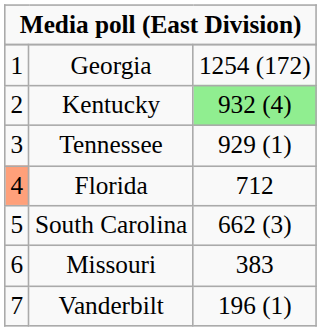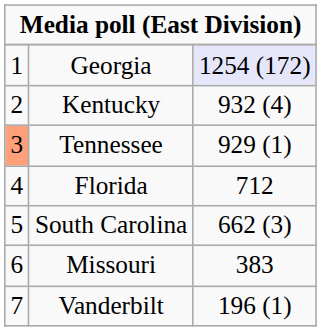Georgia | column 3: no background -> lavender background
Kentucky | column 3: lightgreen background -> no background
Tennessee | column 1: no background -> lightsalmon background
Florida | column 1: lightsalmon background -> no background
